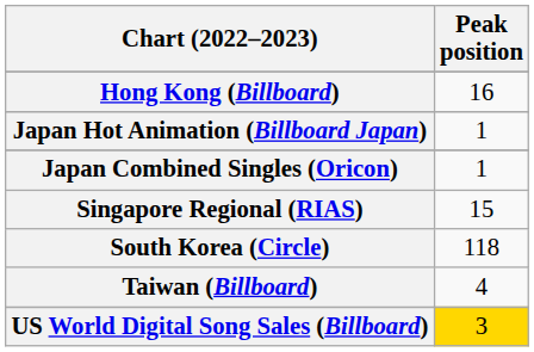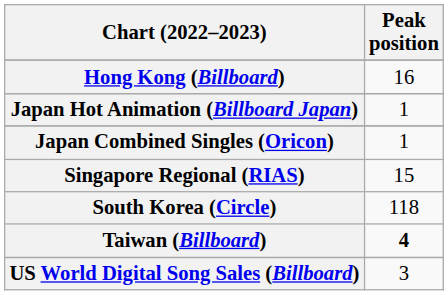Taiwan (Billboard) | Peak position: normal -> bold
US World Digital Song Sales (Billboard) | Peak position: gold background -> no background
